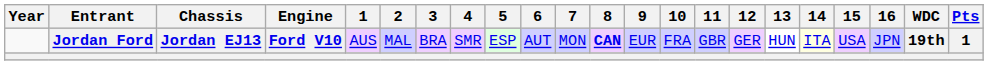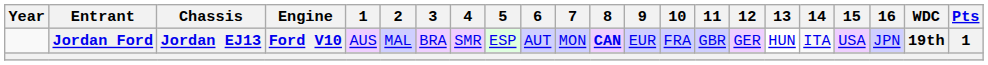Jordan Ford | 14: lightyellow background -> no background
